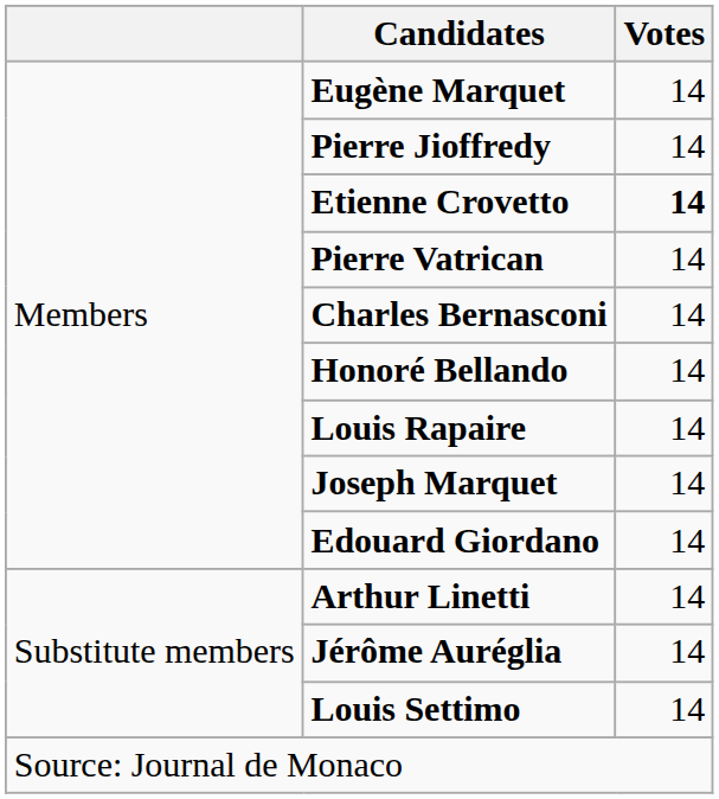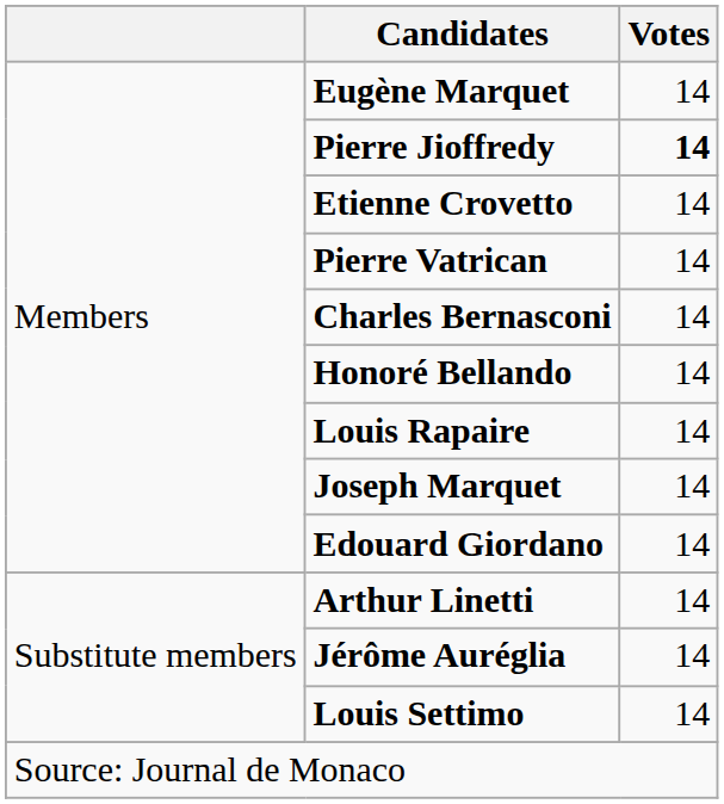Pierre Jioffredy | Votes: normal -> bold
Etienne Crovetto | Votes: bold -> normal
